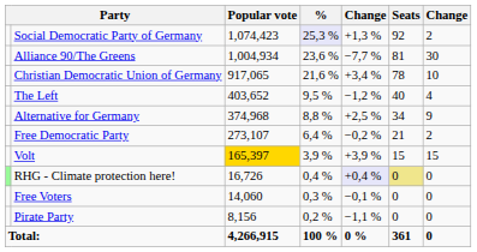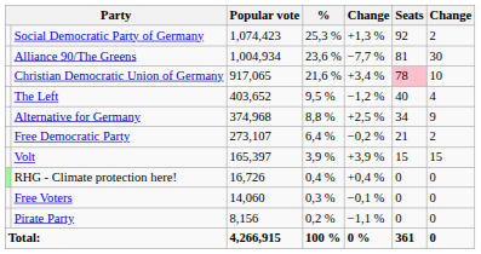Social Democratic Party of Germany | %: lavender background -> no background
Christian Democratic Union of Germany | Seats: no background -> pink background
Volt | Popular vote: gold background -> no background
RHG - Climate protection here! | column 5: lavender background -> no background
RHG - Climate protection here! | Seats: khaki background -> no background
